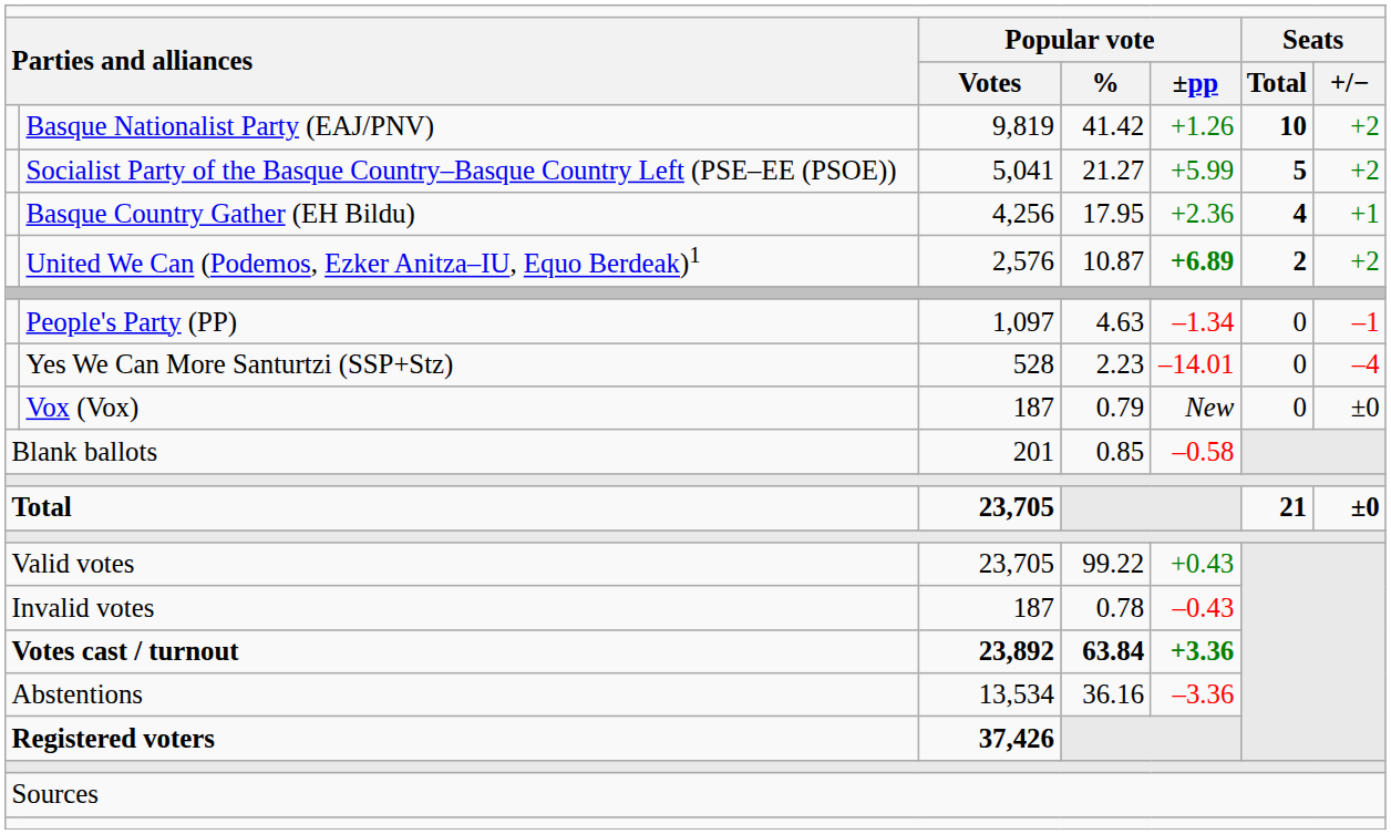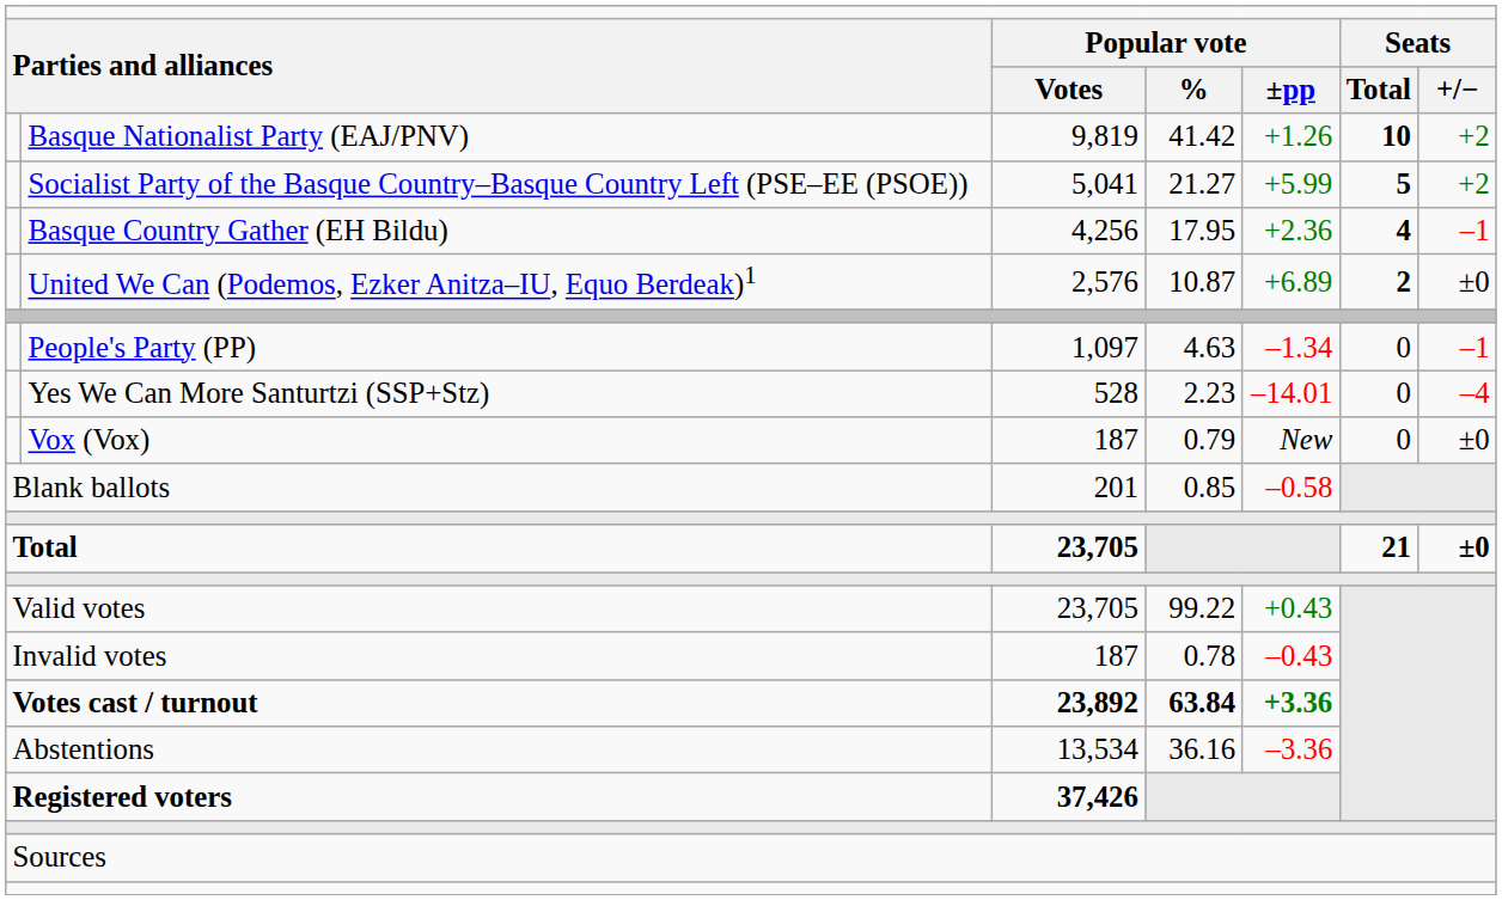Basque Country Gather (EH Bildu) | column 7: +1 -> –1
United We Can (Podemos, Ezker Anitza–IU, Equo Berdeak)1 | column 5: bold -> normal
United We Can (Podemos, Ezker Anitza–IU, Equo Berdeak)1 | column 7: +2 -> ±0
